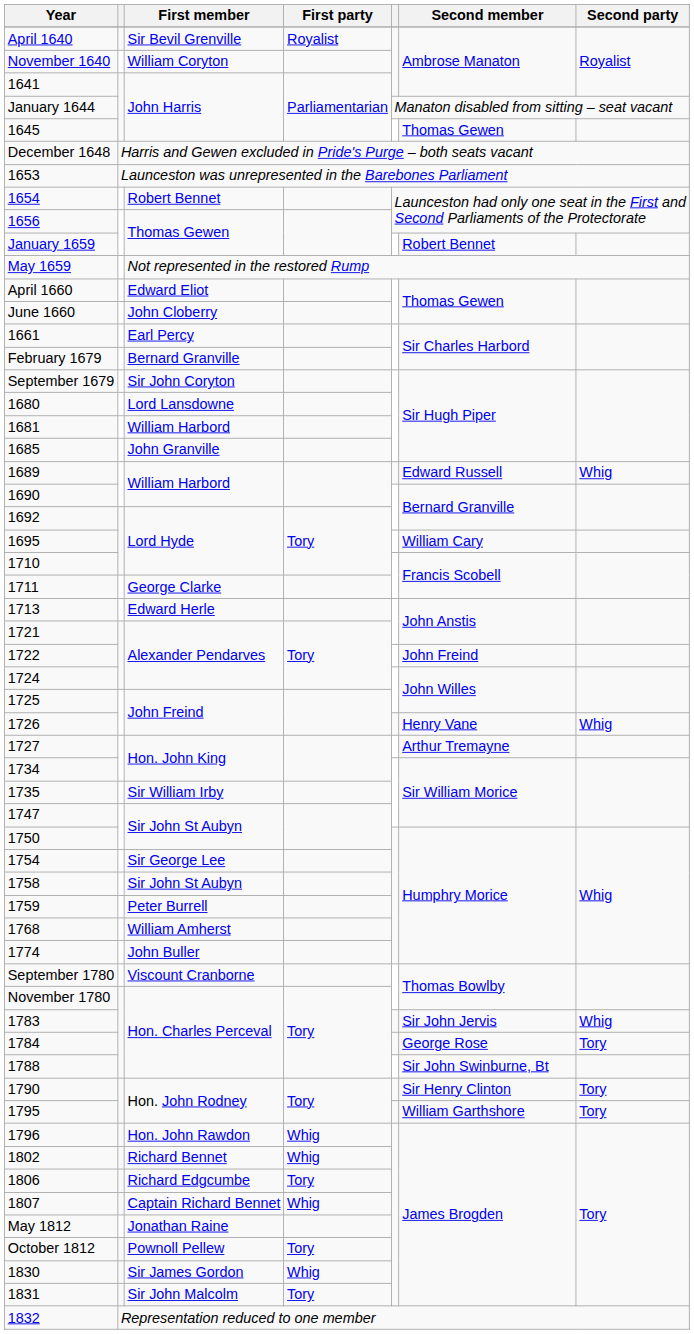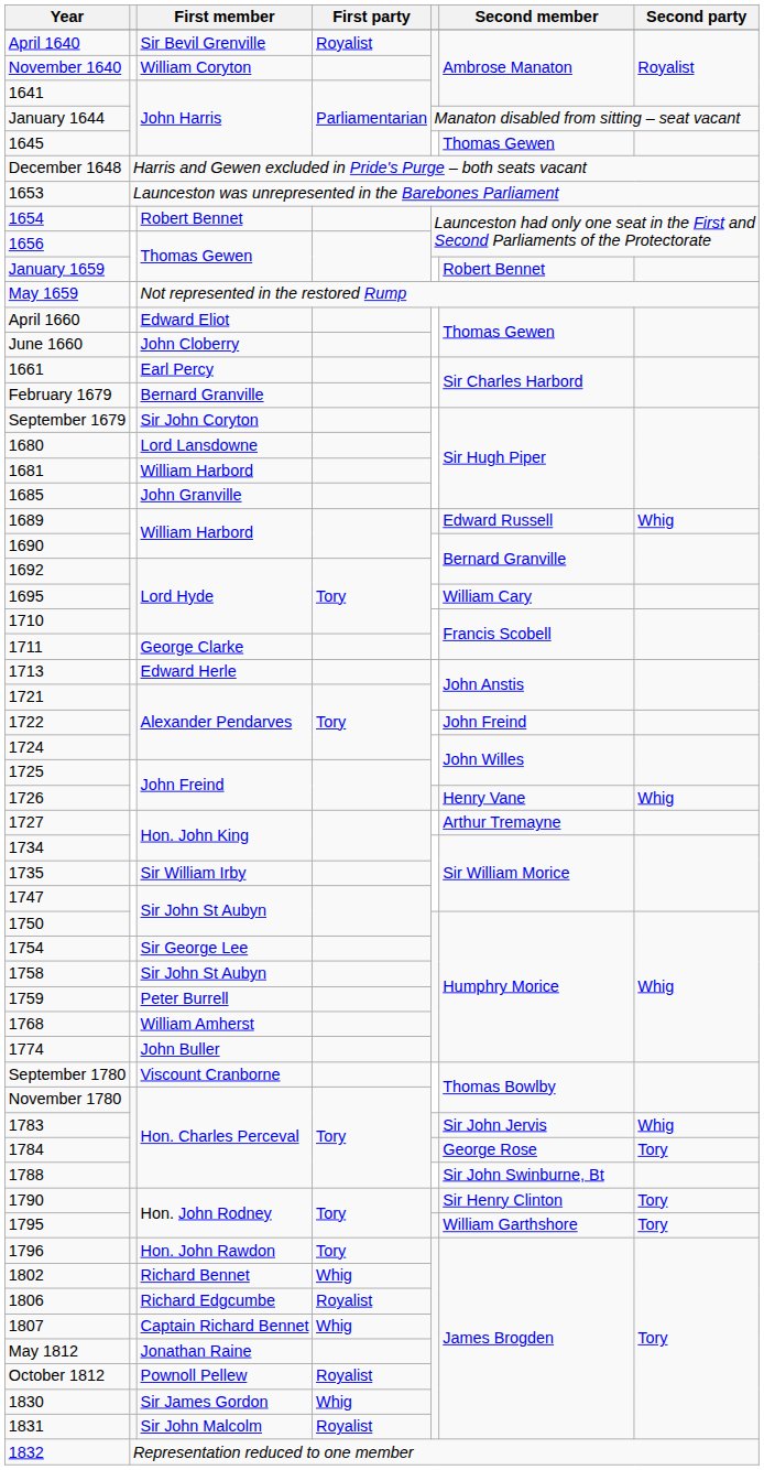1796 | First party: Whig -> Tory
1806 | First party: Tory -> Royalist
October 1812 | First party: Tory -> Royalist
1831 | First party: Tory -> Royalist
